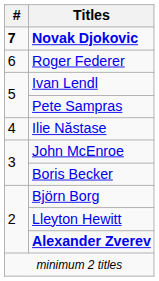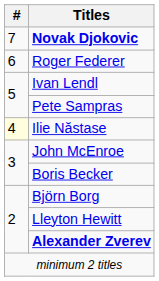Novak Djokovic | #: bold -> normal
Ilie Năstase | #: no background -> lightyellow background
